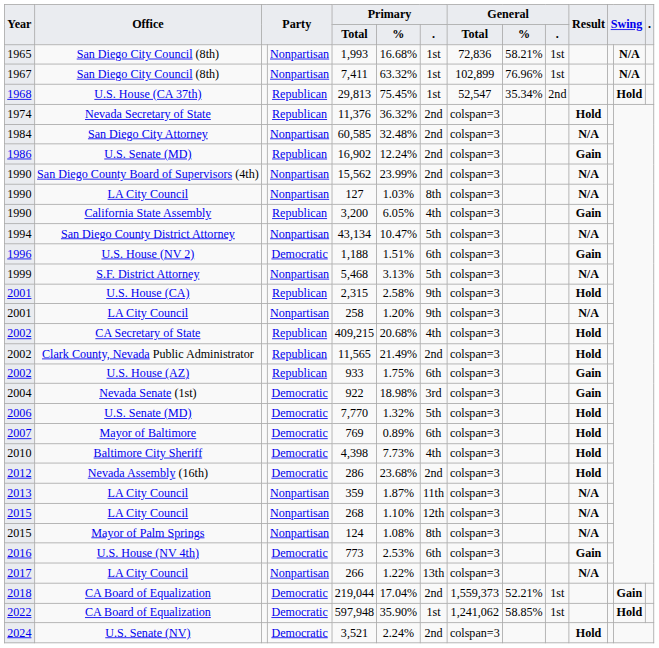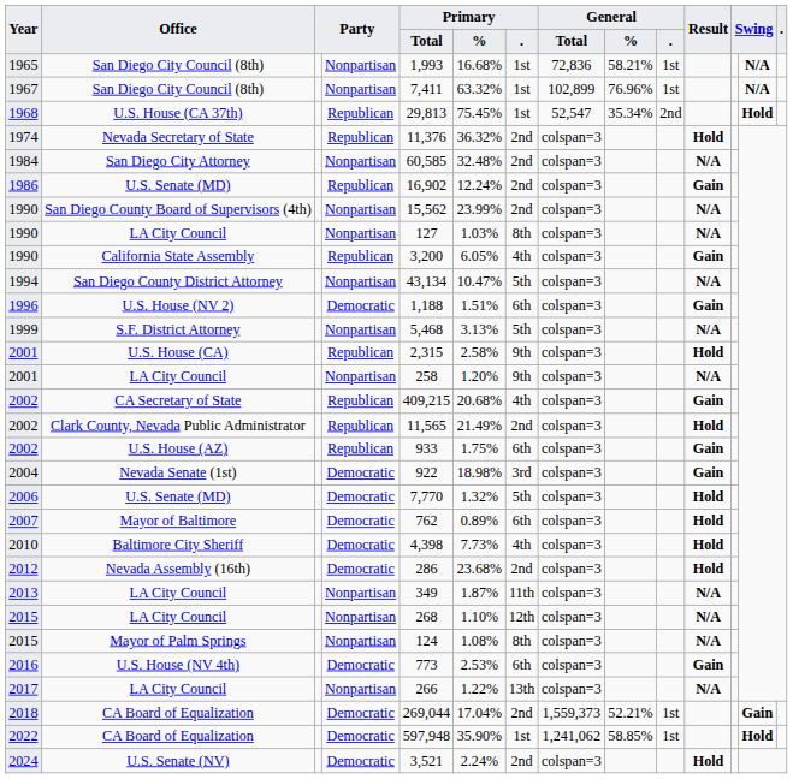2002 / CA Secretary of State | Result: Hold -> Gain
2007 | Primary / Total: 769 -> 762
2013 | Primary / Total: 359 -> 349
2018 | Primary / Total: 219,044 -> 269,044
